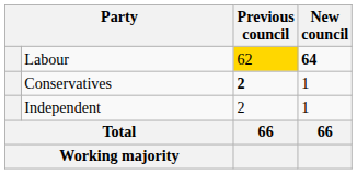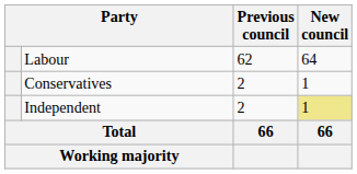Labour | Previous council: gold background -> no background
Labour | New council: bold -> normal
Conservatives | Previous council: bold -> normal
Independent | New council: no background -> khaki background
